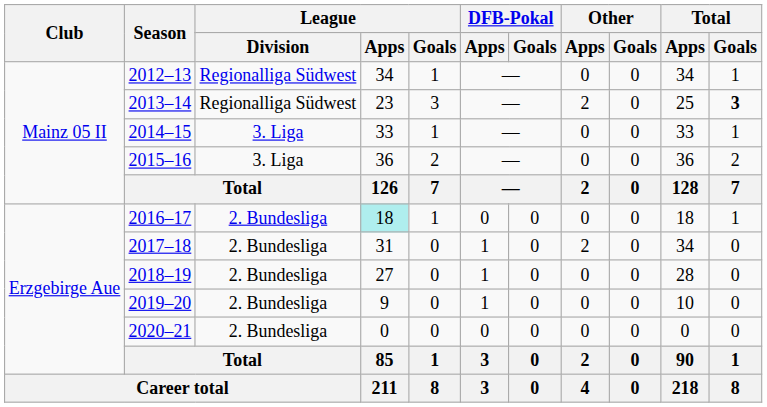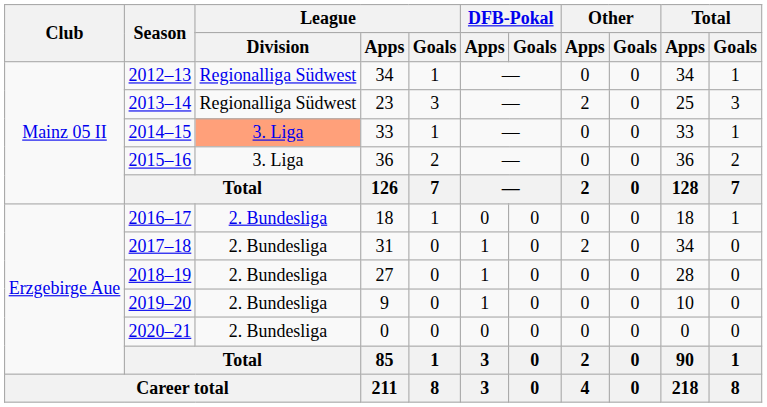2013–14 | Total / Goals: bold -> normal
2014–15 | League / Division: no background -> lightsalmon background
2016–17 | League / Apps: paleturquoise background -> no background
